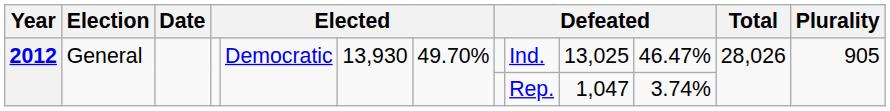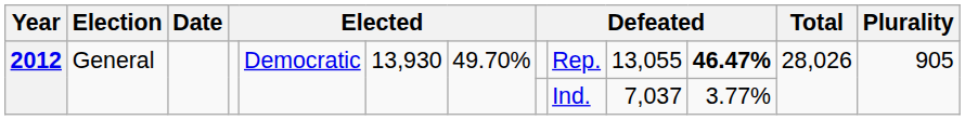row 2 | column 9: Ind. -> Rep.
row 2 | column 10: 13,025 -> 13,055
row 2 | column 11: normal -> bold
row 3 | column 9: Rep. -> Ind.
row 3 | column 10: 1,047 -> 7,037
row 3 | column 11: 3.74% -> 3.77%
